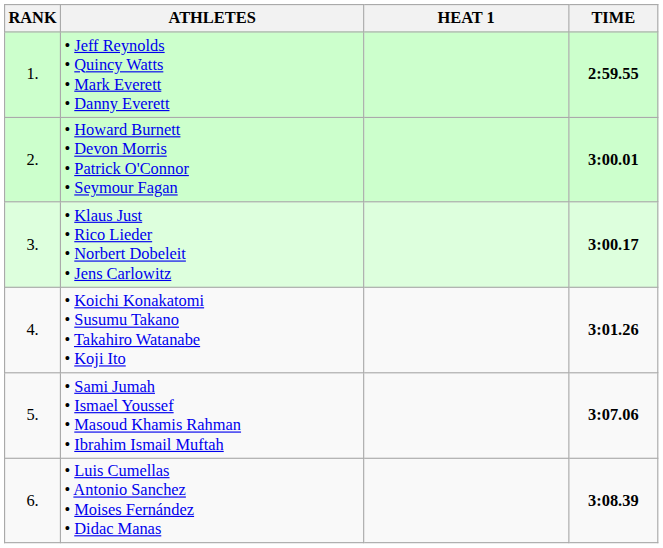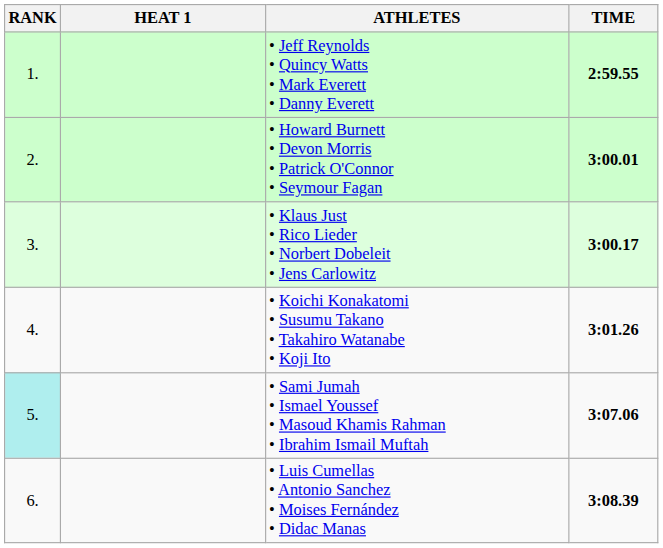columns swapped: HEAT 1 <-> ATHLETES
row 6 | RANK: no background -> paleturquoise background
